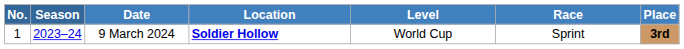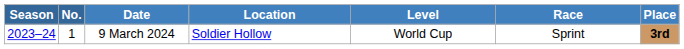columns swapped: No. <-> Season
9 March 2024 | Location: bold -> normal
